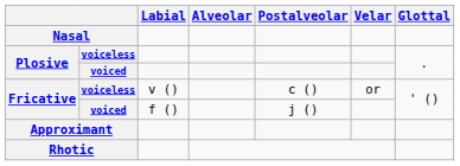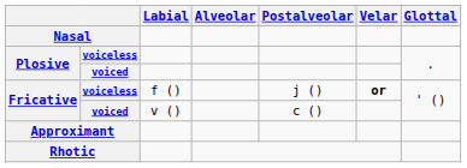Fricative / voiceless | Labial: v () -> f ()
Fricative / voiceless | Postalveolar: c () -> j ()
Fricative / voiceless | Velar: normal -> bold
Fricative / voiced | Labial: f () -> v ()
Fricative / voiced | Postalveolar: j () -> c ()
